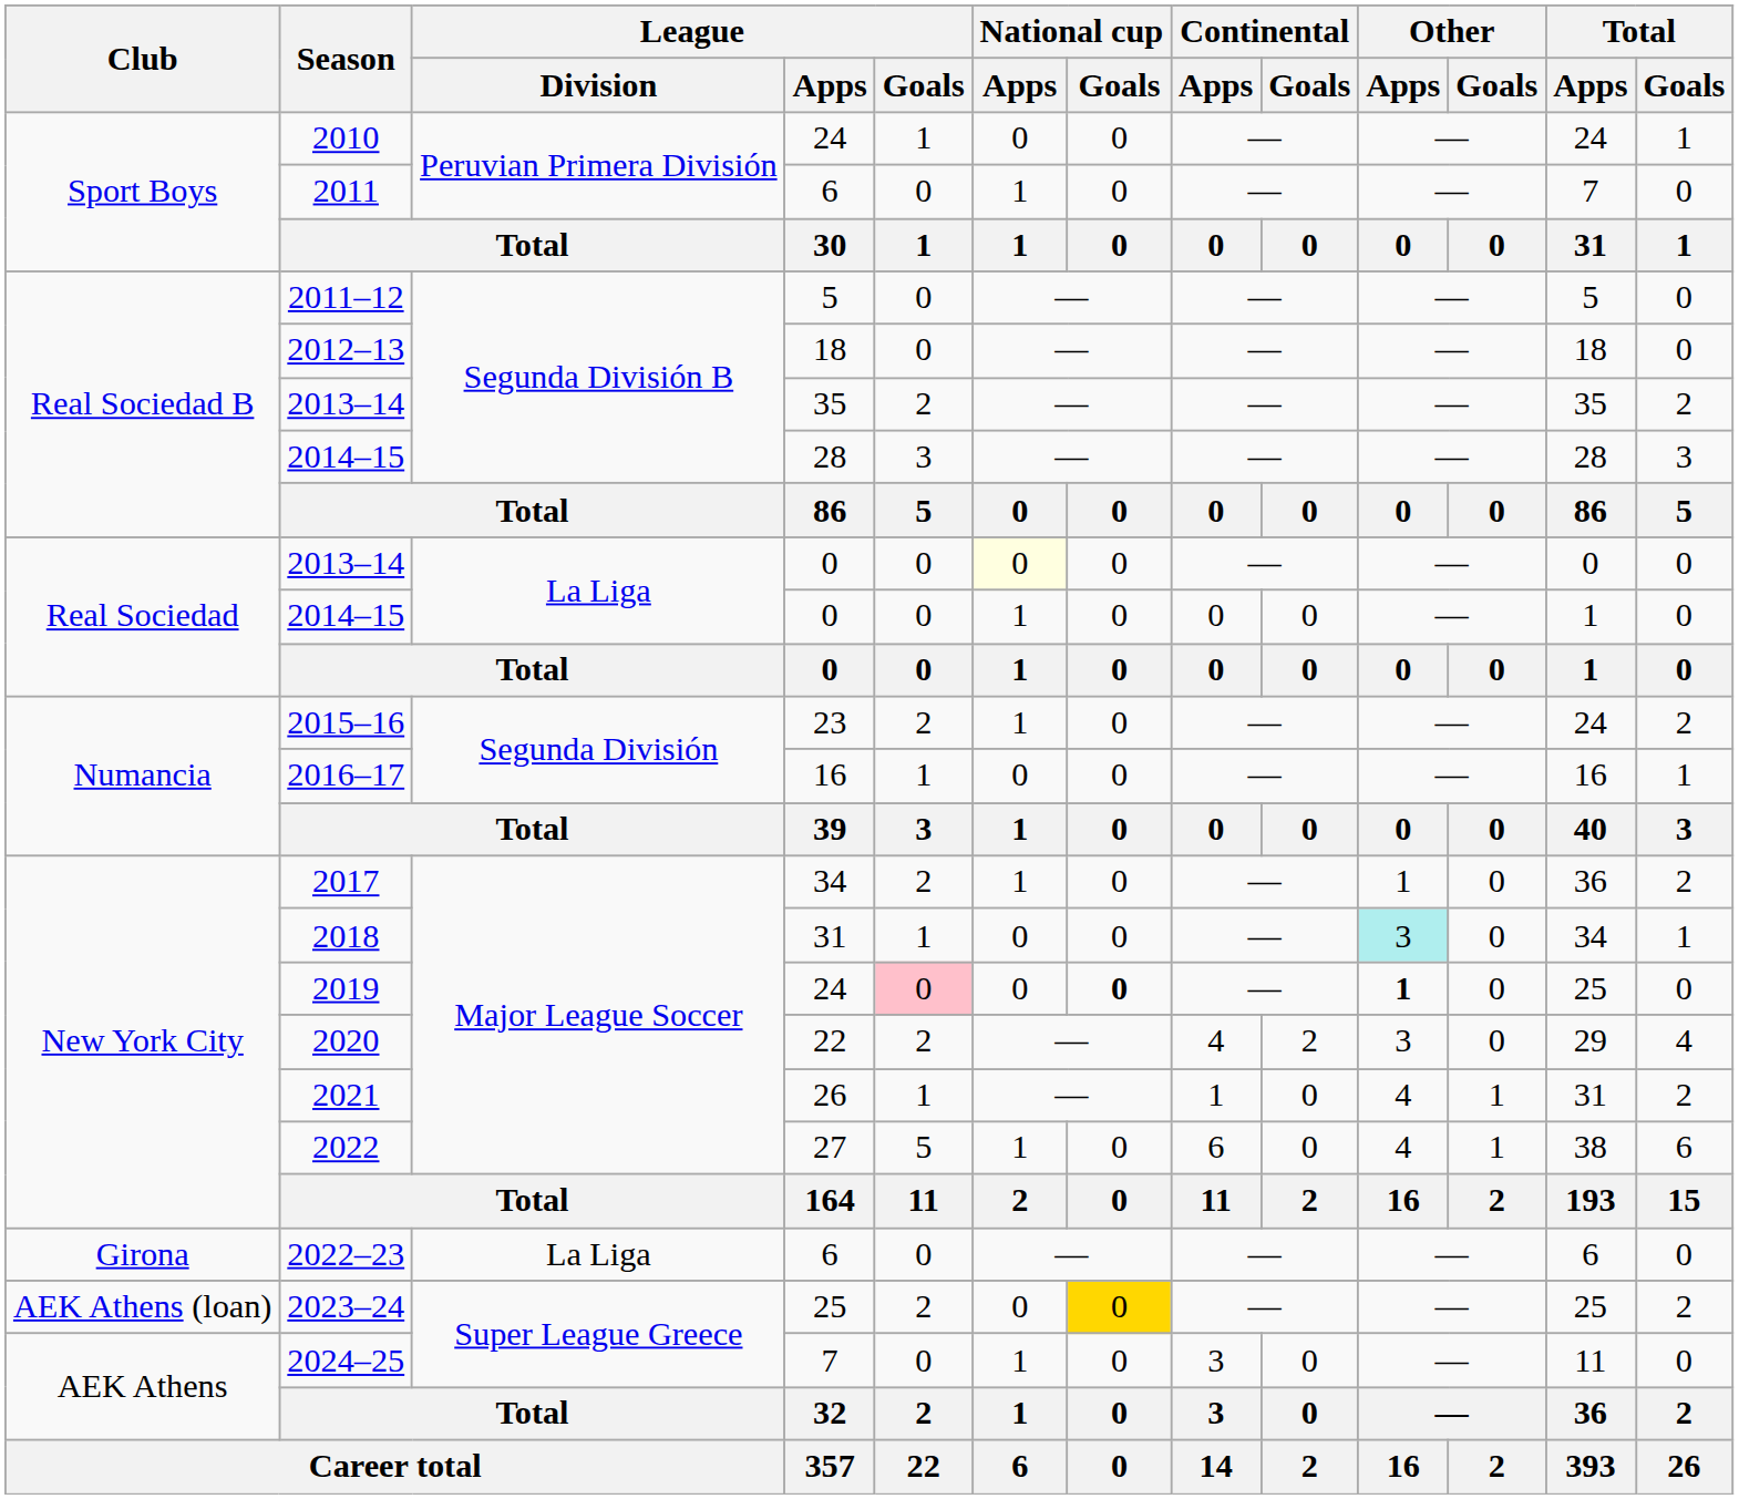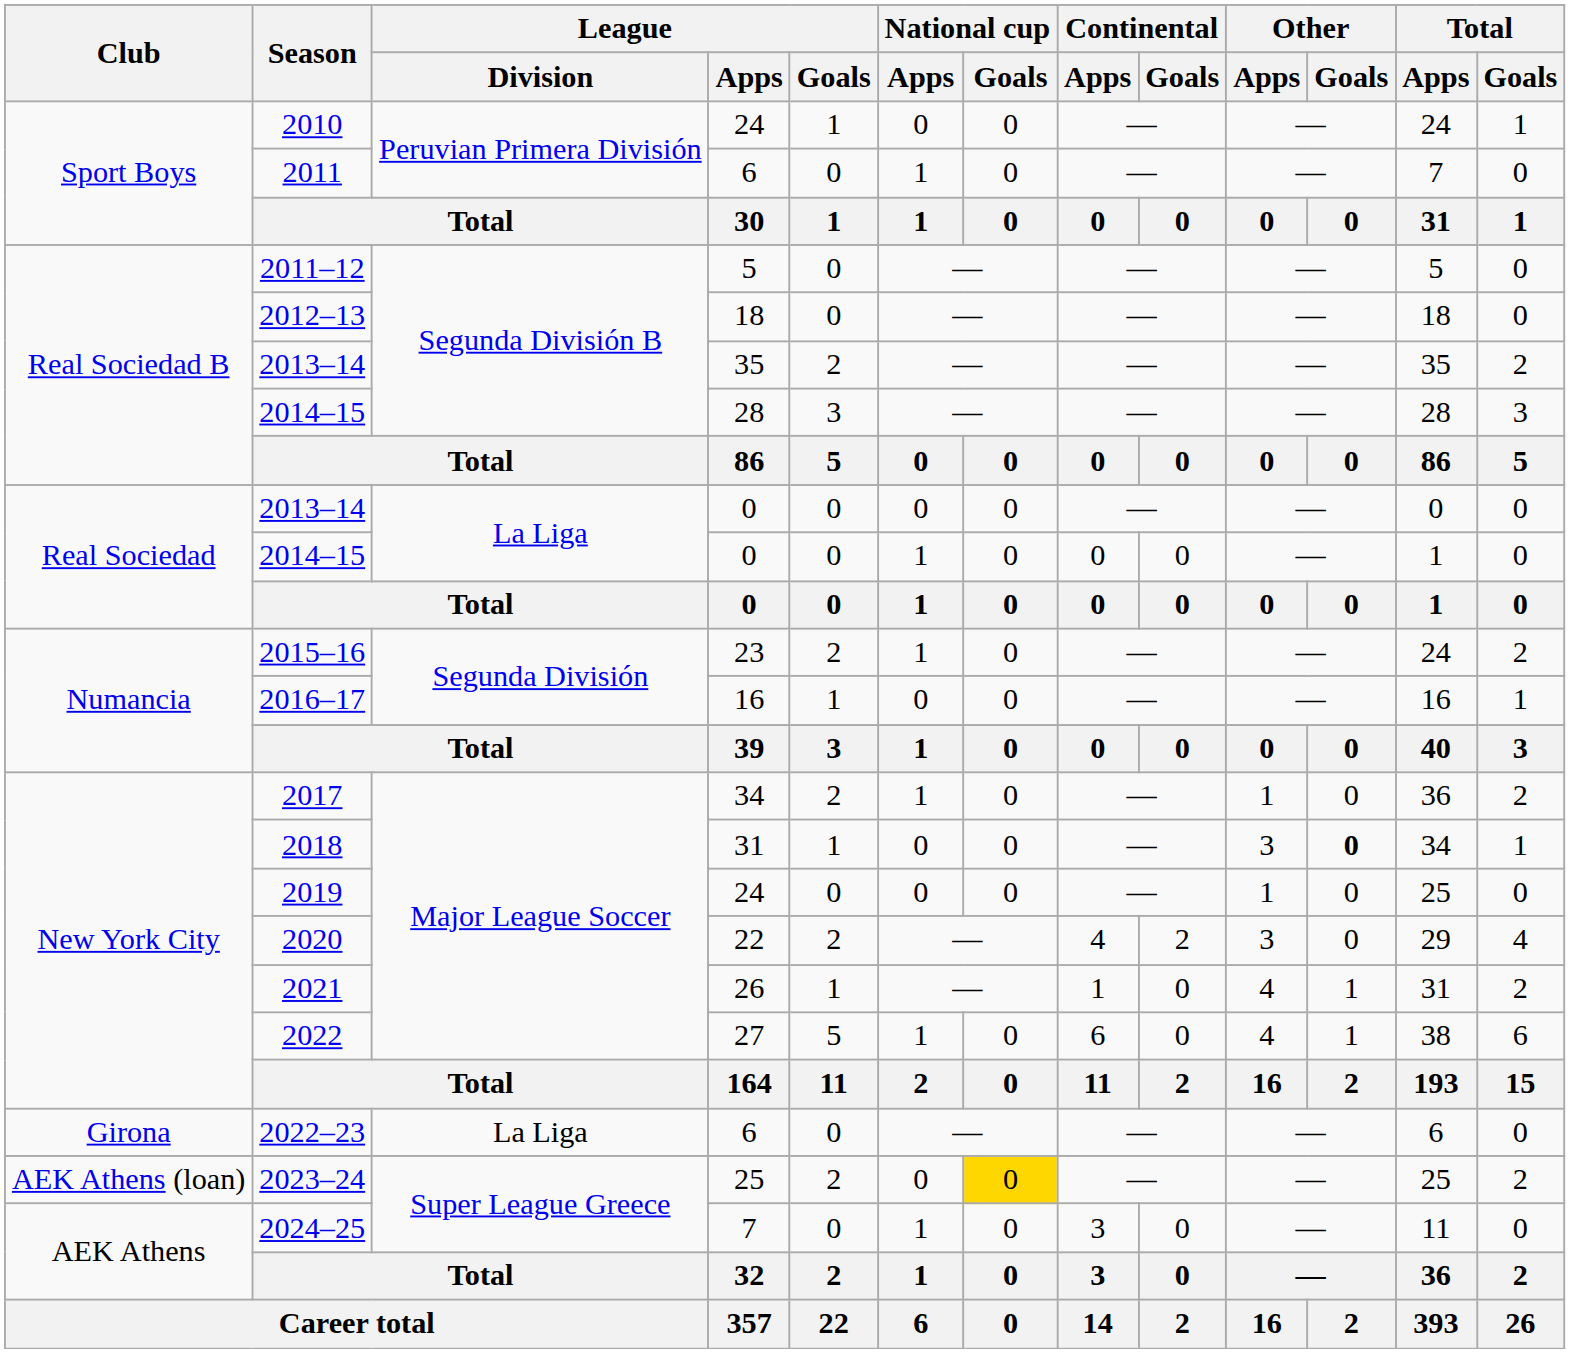2013–14 / 0 | National cup / Apps: lightyellow background -> no background
2018 | Other / Apps: paleturquoise background -> no background
2018 | Other / Goals: normal -> bold
2019 | League / Goals: pink background -> no background
2019 | National cup / Goals: bold -> normal
2019 | Other / Apps: bold -> normal
